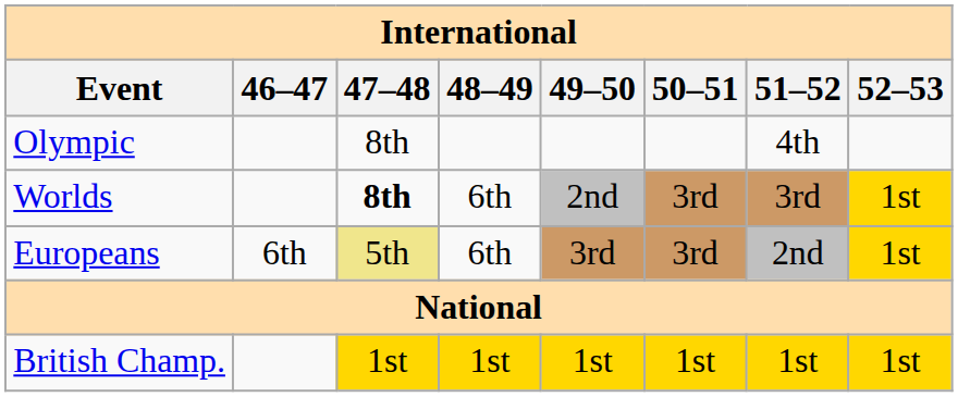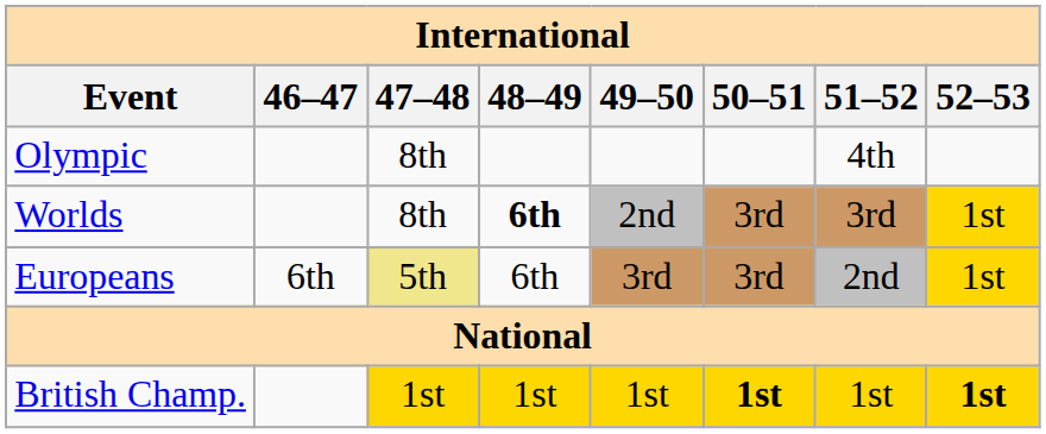Worlds | 47–48: bold -> normal
Worlds | 48–49: normal -> bold
British Champ. | 50–51: normal -> bold
British Champ. | 52–53: normal -> bold
